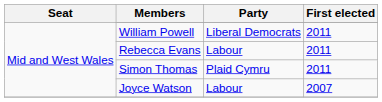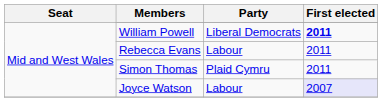William Powell | First elected: normal -> bold
Joyce Watson | First elected: no background -> lavender background
